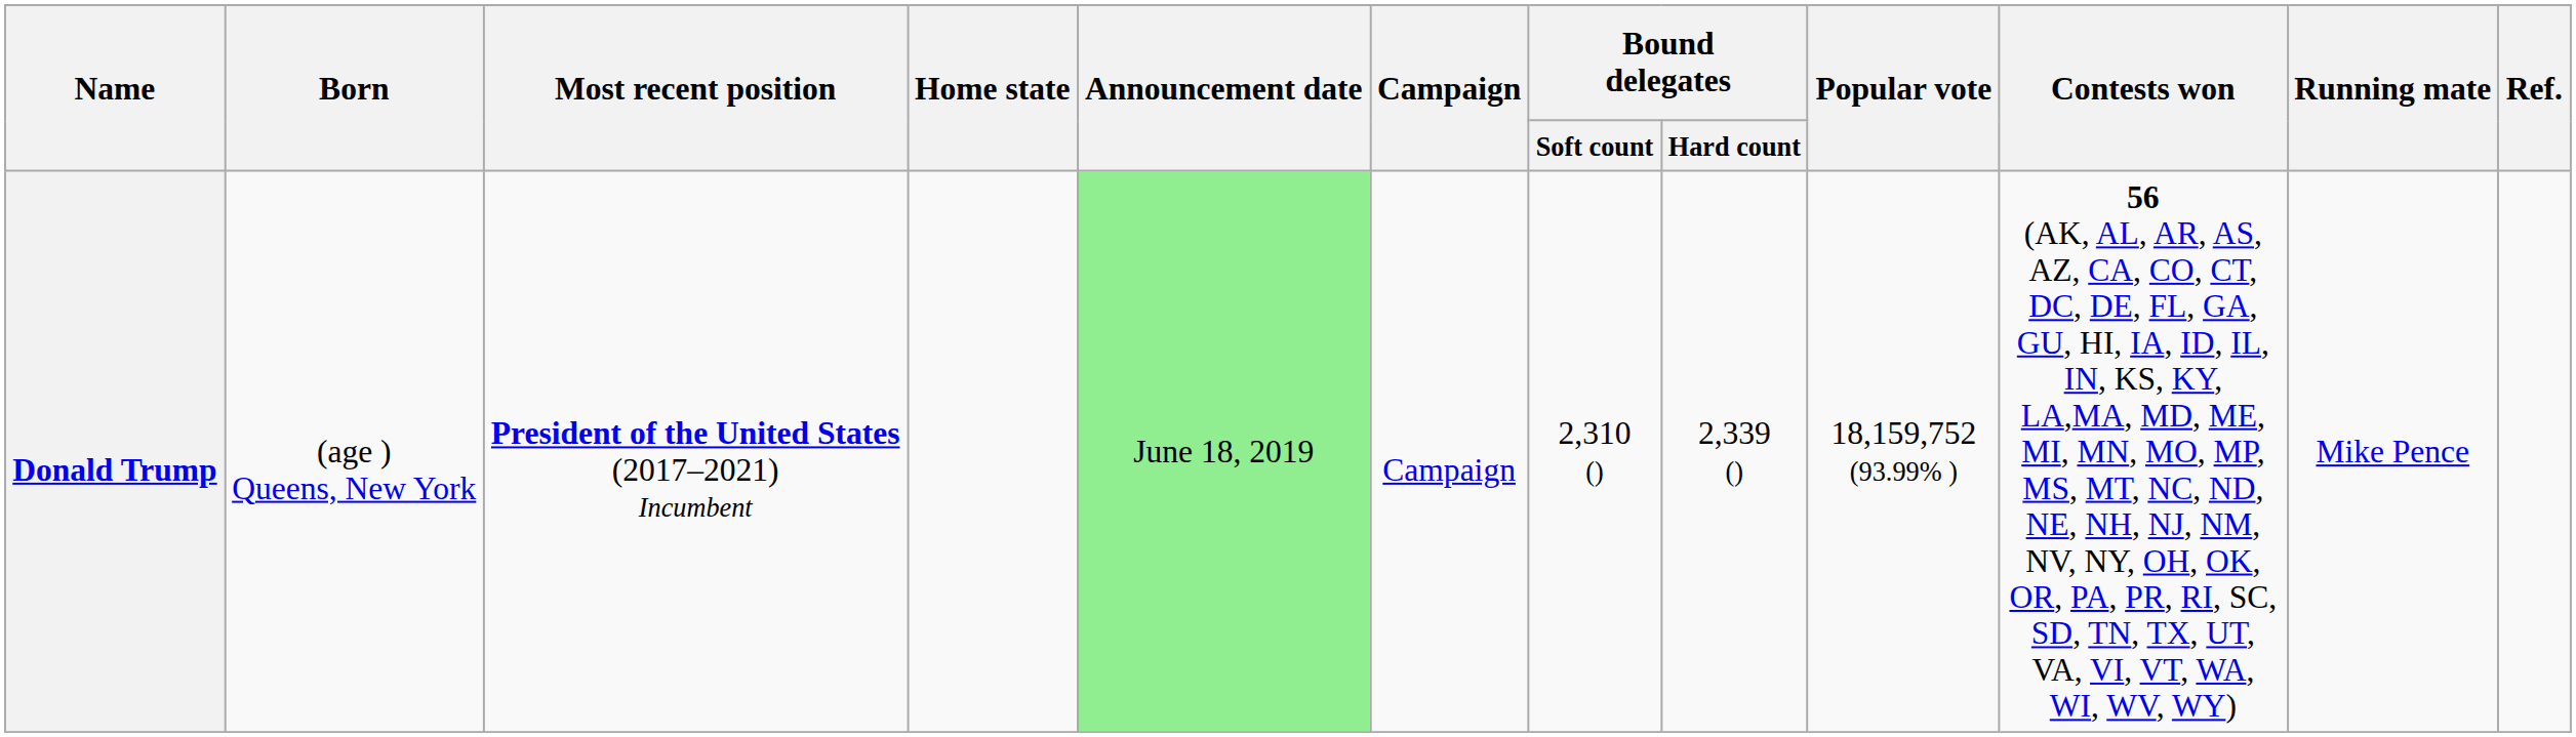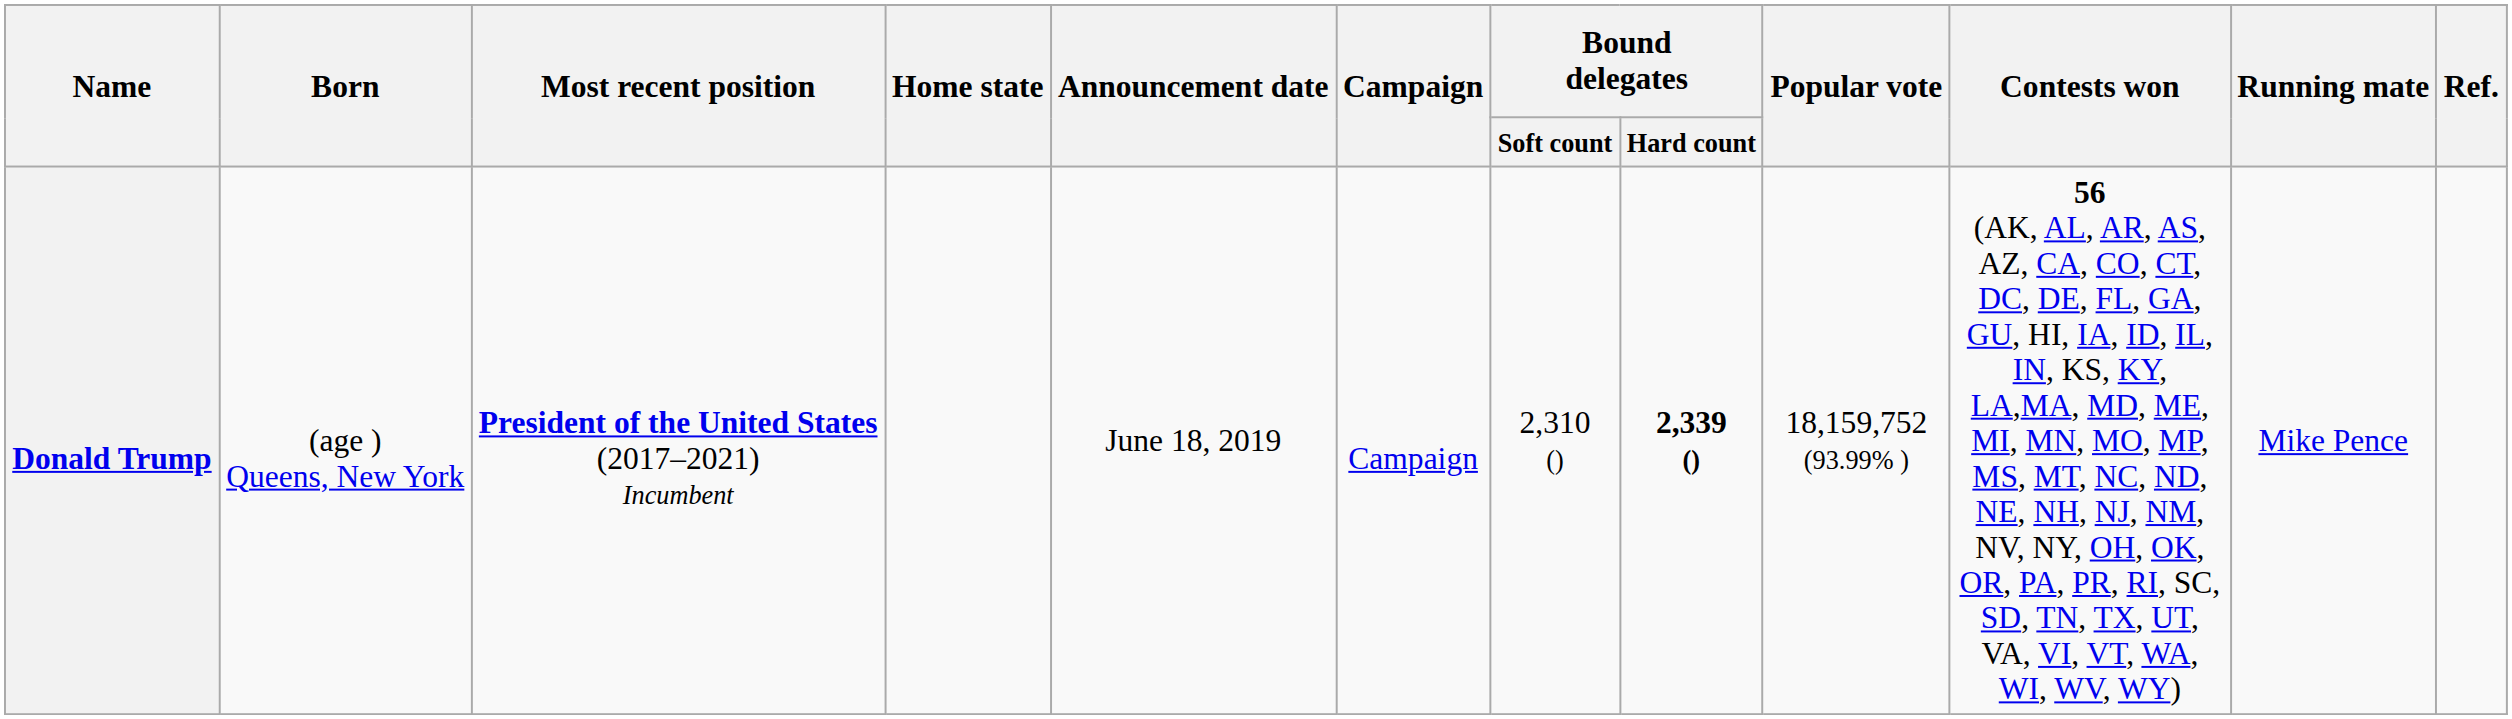Donald Trump | Announcement date: lightgreen background -> no background
Donald Trump | Bound delegates / Hard count: normal -> bold
